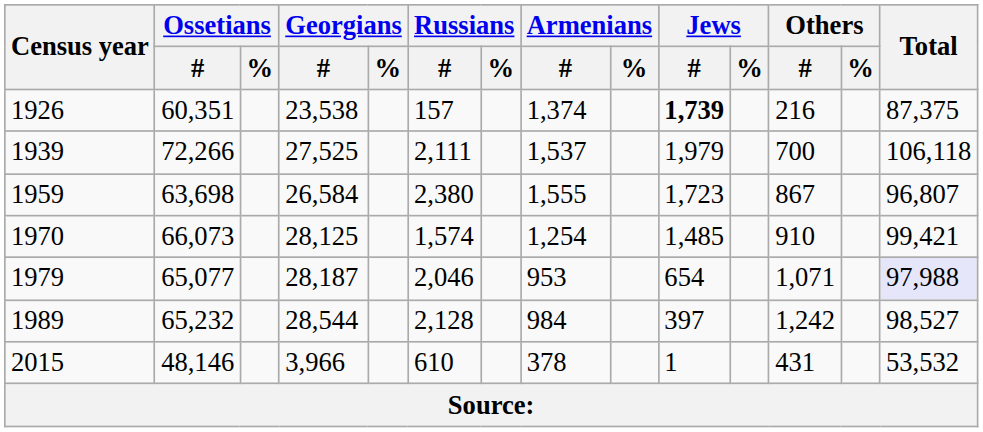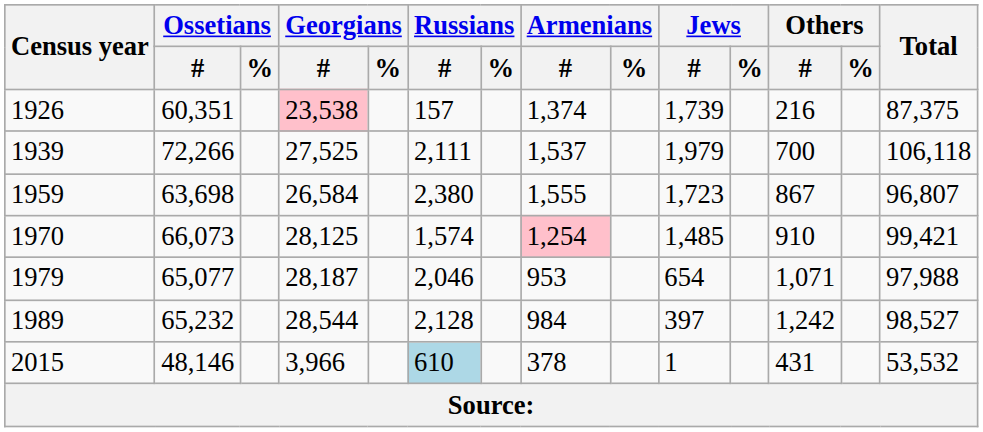1926 | Georgians / #: no background -> pink background
1926 | Jews / #: bold -> normal
1970 | Armenians / #: no background -> pink background
1979 | Total: lavender background -> no background
2015 | Russians / #: no background -> lightblue background
